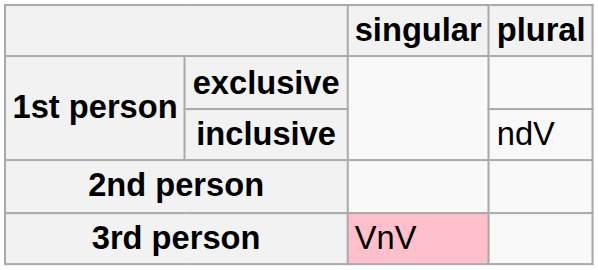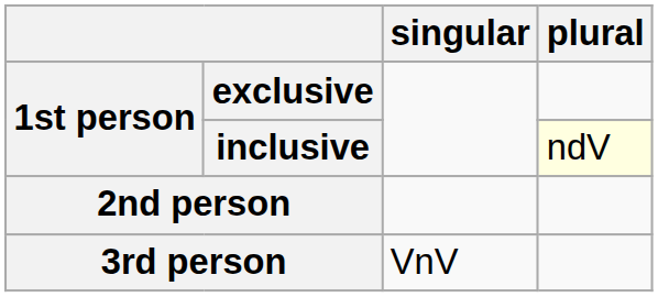inclusive | plural: no background -> lightyellow background
3rd person | singular: pink background -> no background
